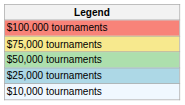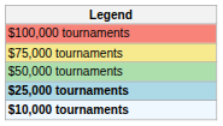row 5 | column 1: normal -> bold
row 6 | column 1: normal -> bold
